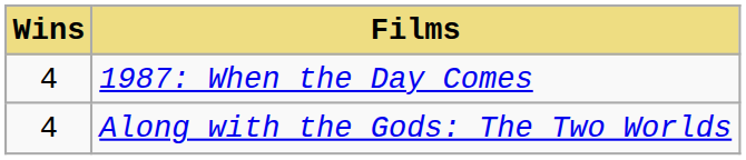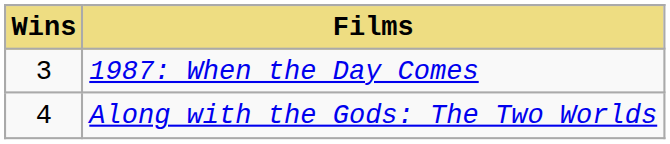1987: When the Day Comes | Wins: 4 -> 3
